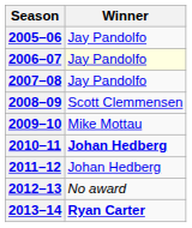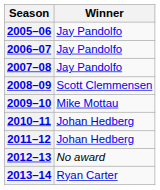2006–07 | Winner: lightyellow background -> no background
2010–11 | Winner: bold -> normal
2013–14 | Winner: bold -> normal
